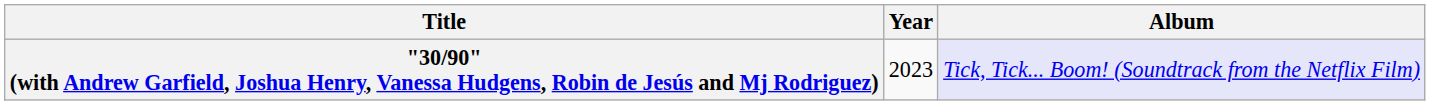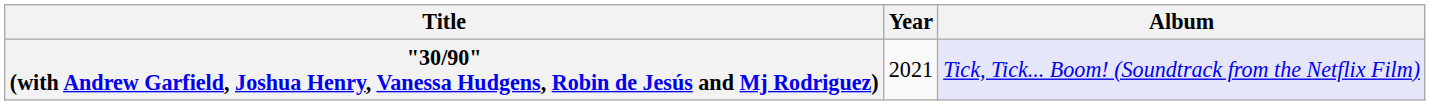row 2 | Year: 2023 -> 2021
